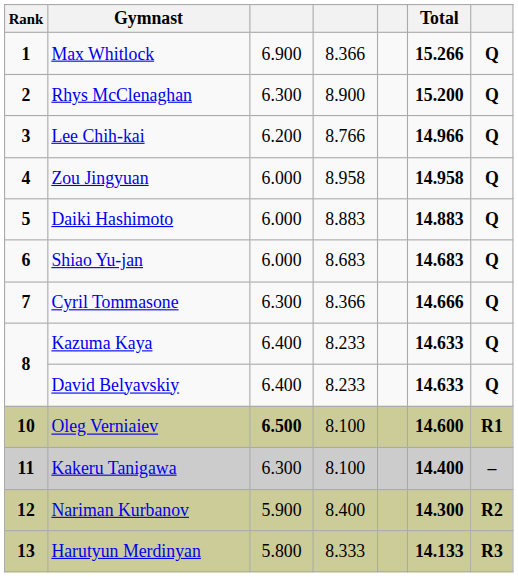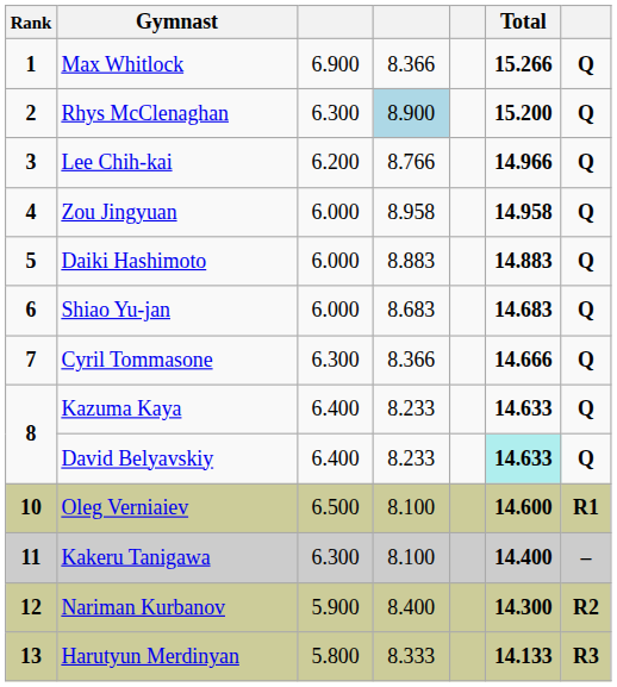Rhys McClenaghan | column 4: no background -> lightblue background
David Belyavskiy | Total: no background -> paleturquoise background
Oleg Verniaiev | column 3: bold -> normal
